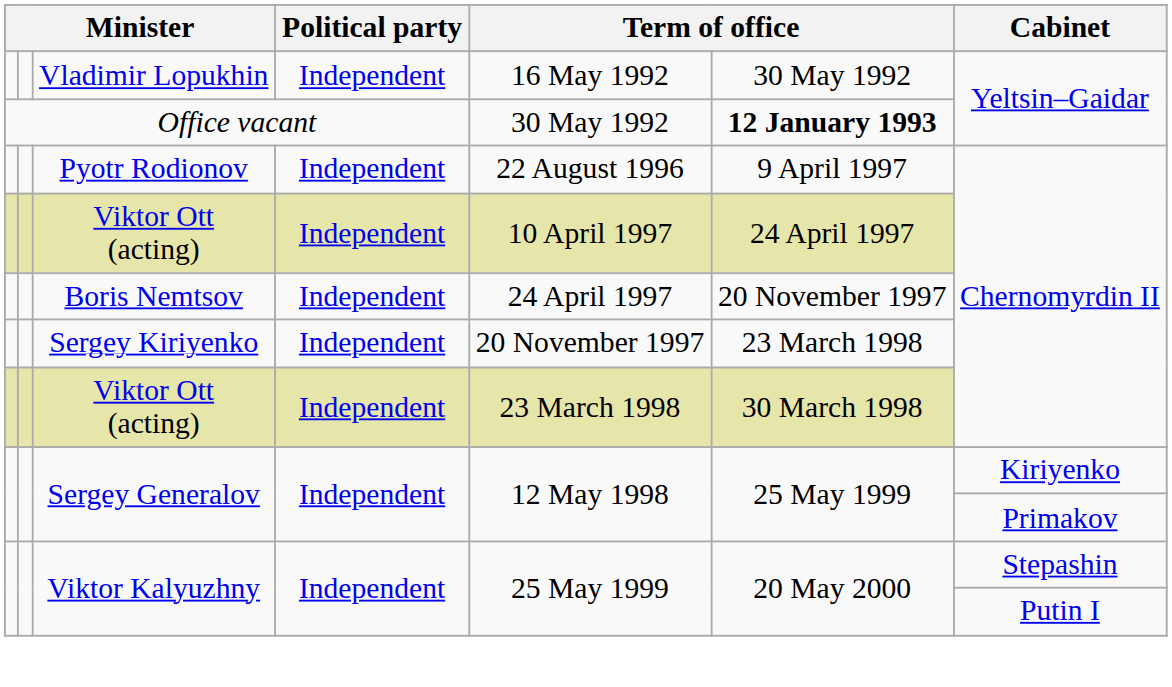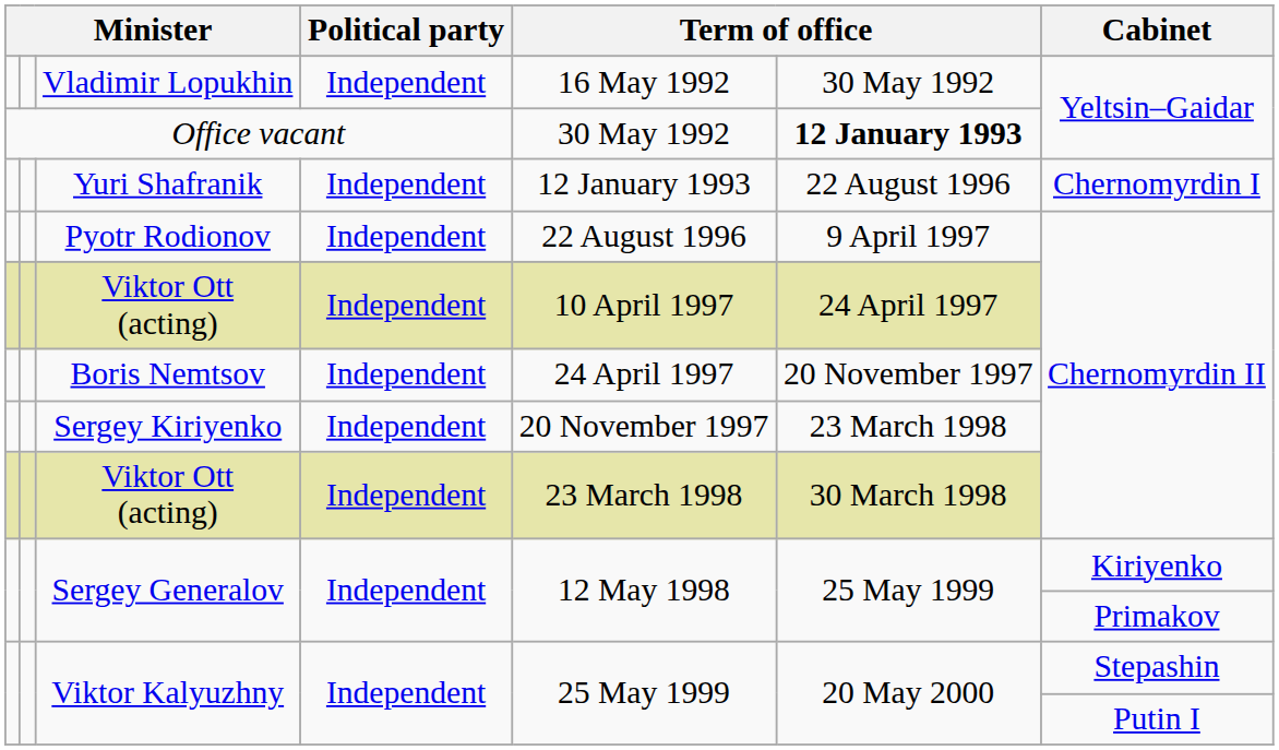+ row: Yuri Shafranik | Independent | 12 January 1993 | 22 August 1996 | Chernomyrdin I
